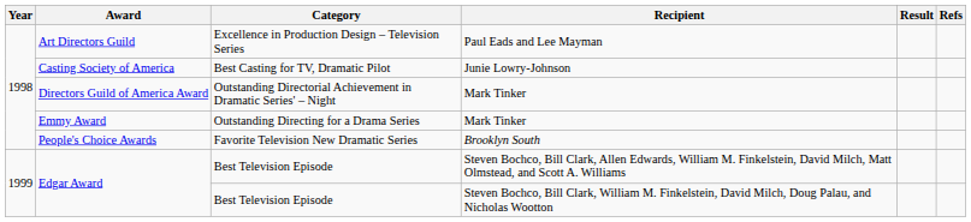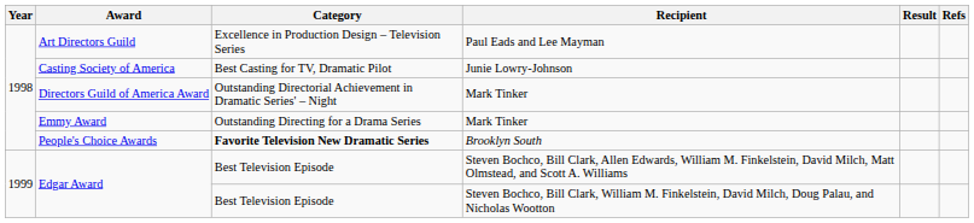People's Choice Awards | Category: normal -> bold
